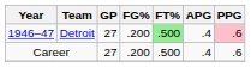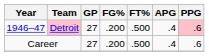1946–47 | Team: no background -> pink background
1946–47 | FT%: lightgreen background -> no background
